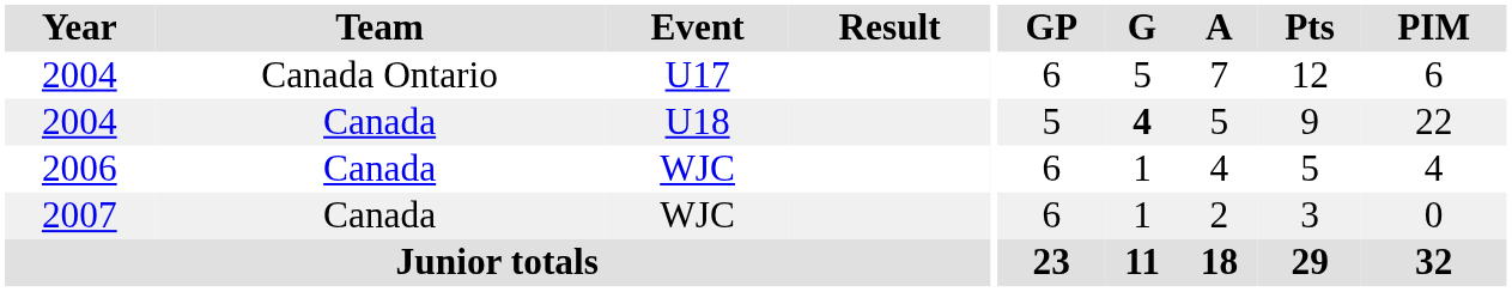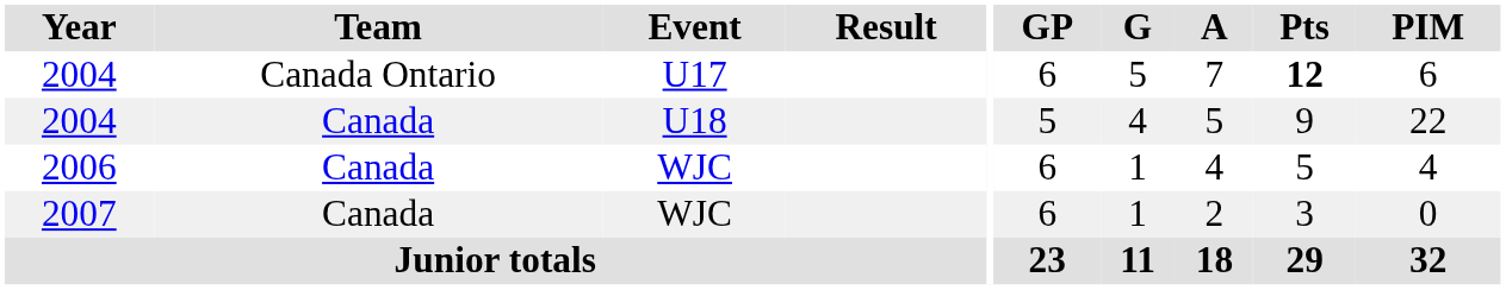2004 / U17 | Pts: normal -> bold
2004 / U18 | G: bold -> normal
